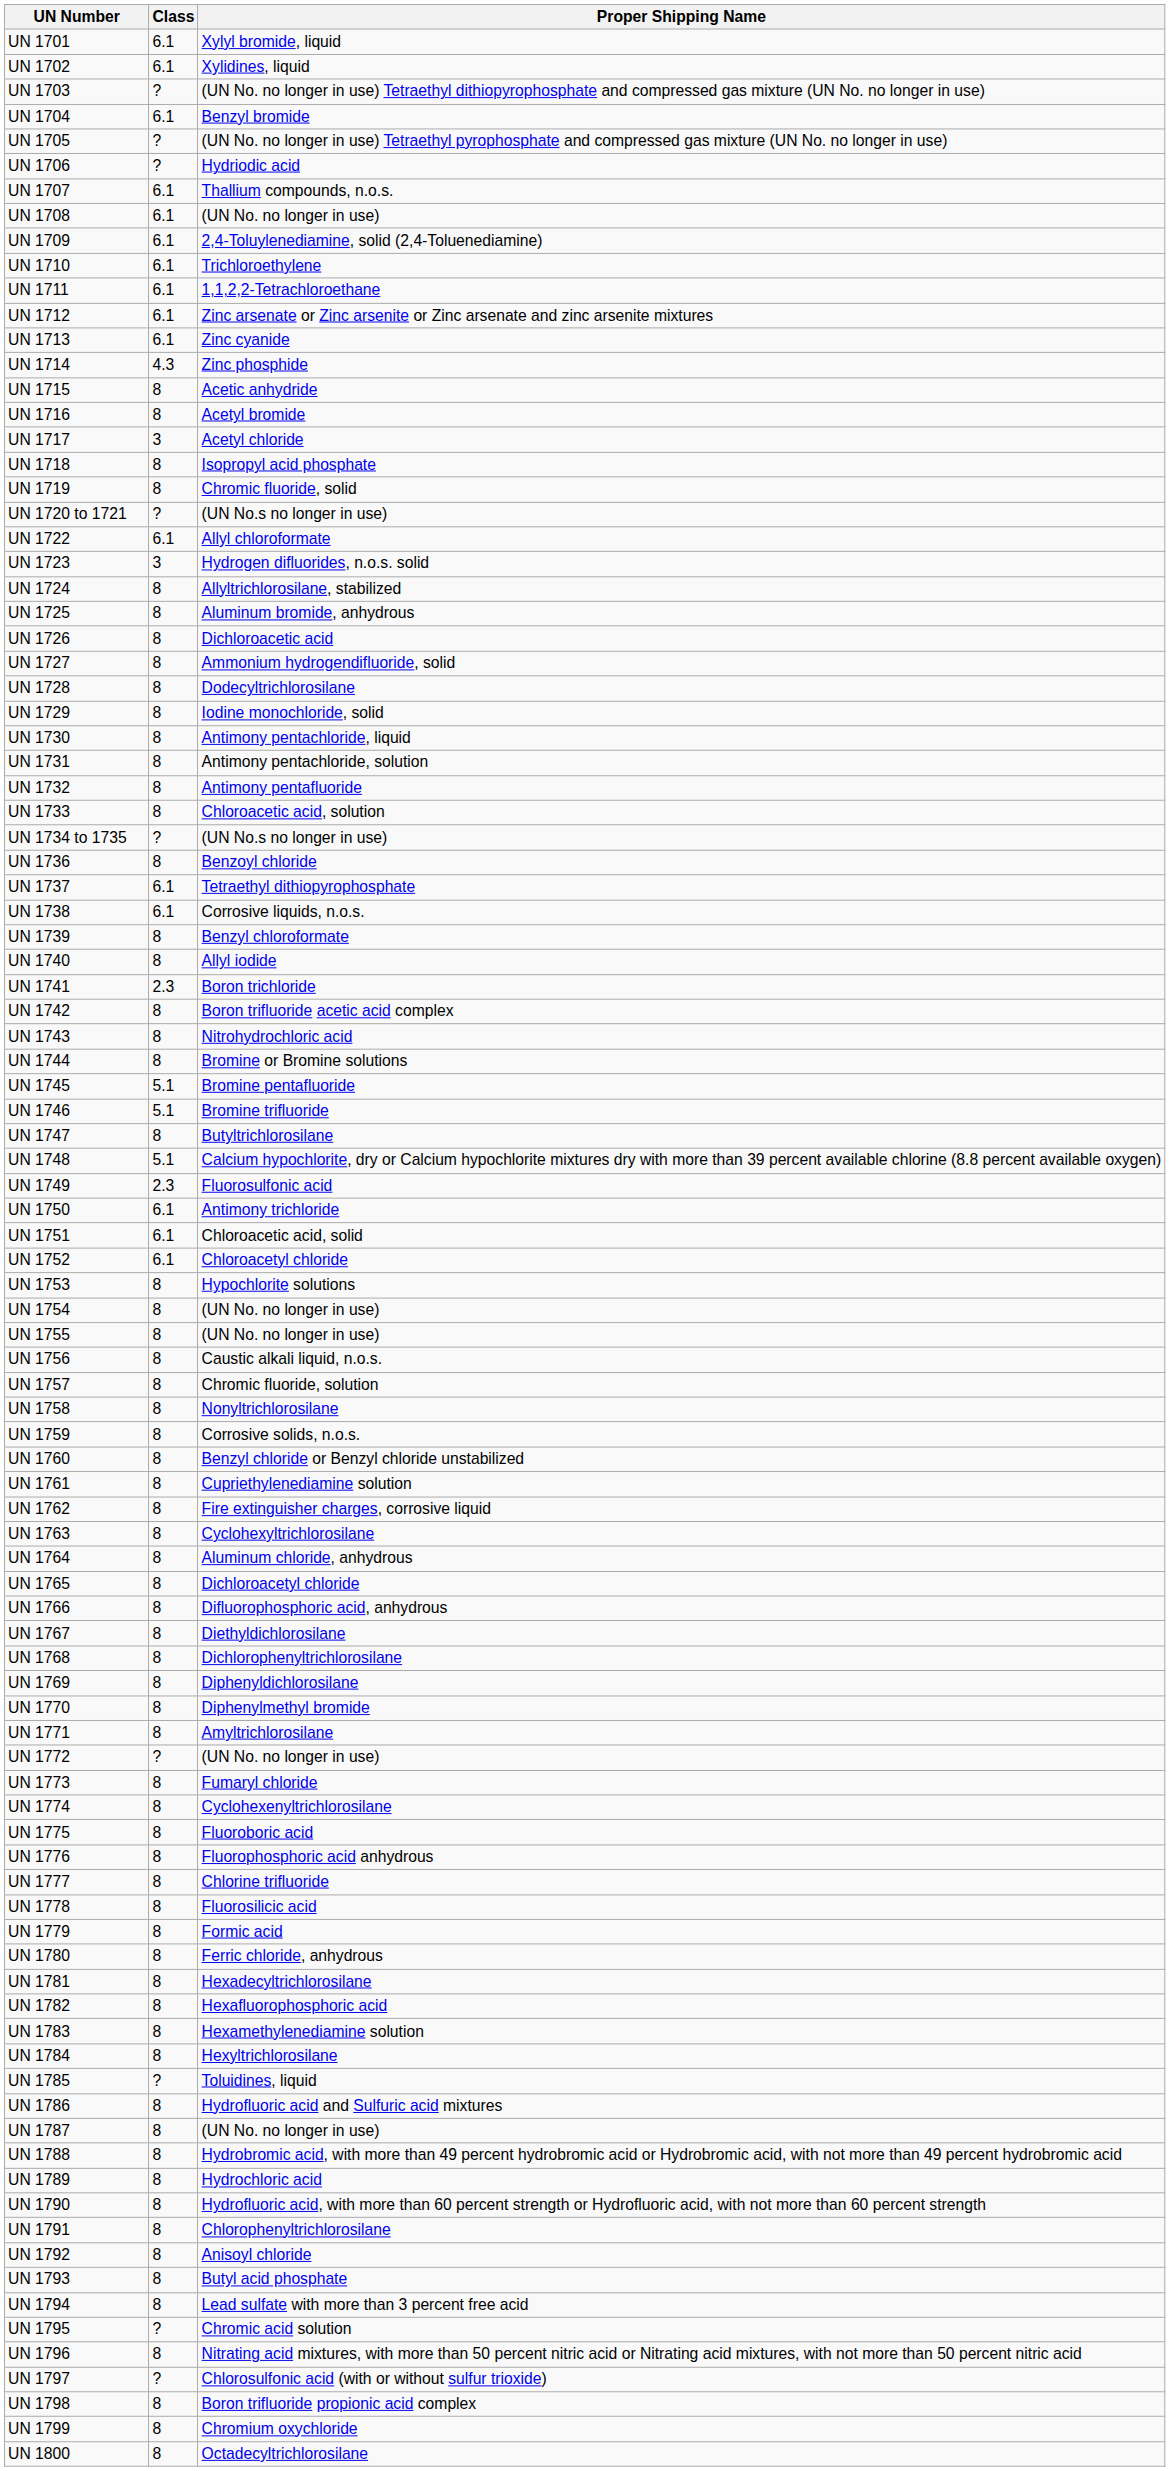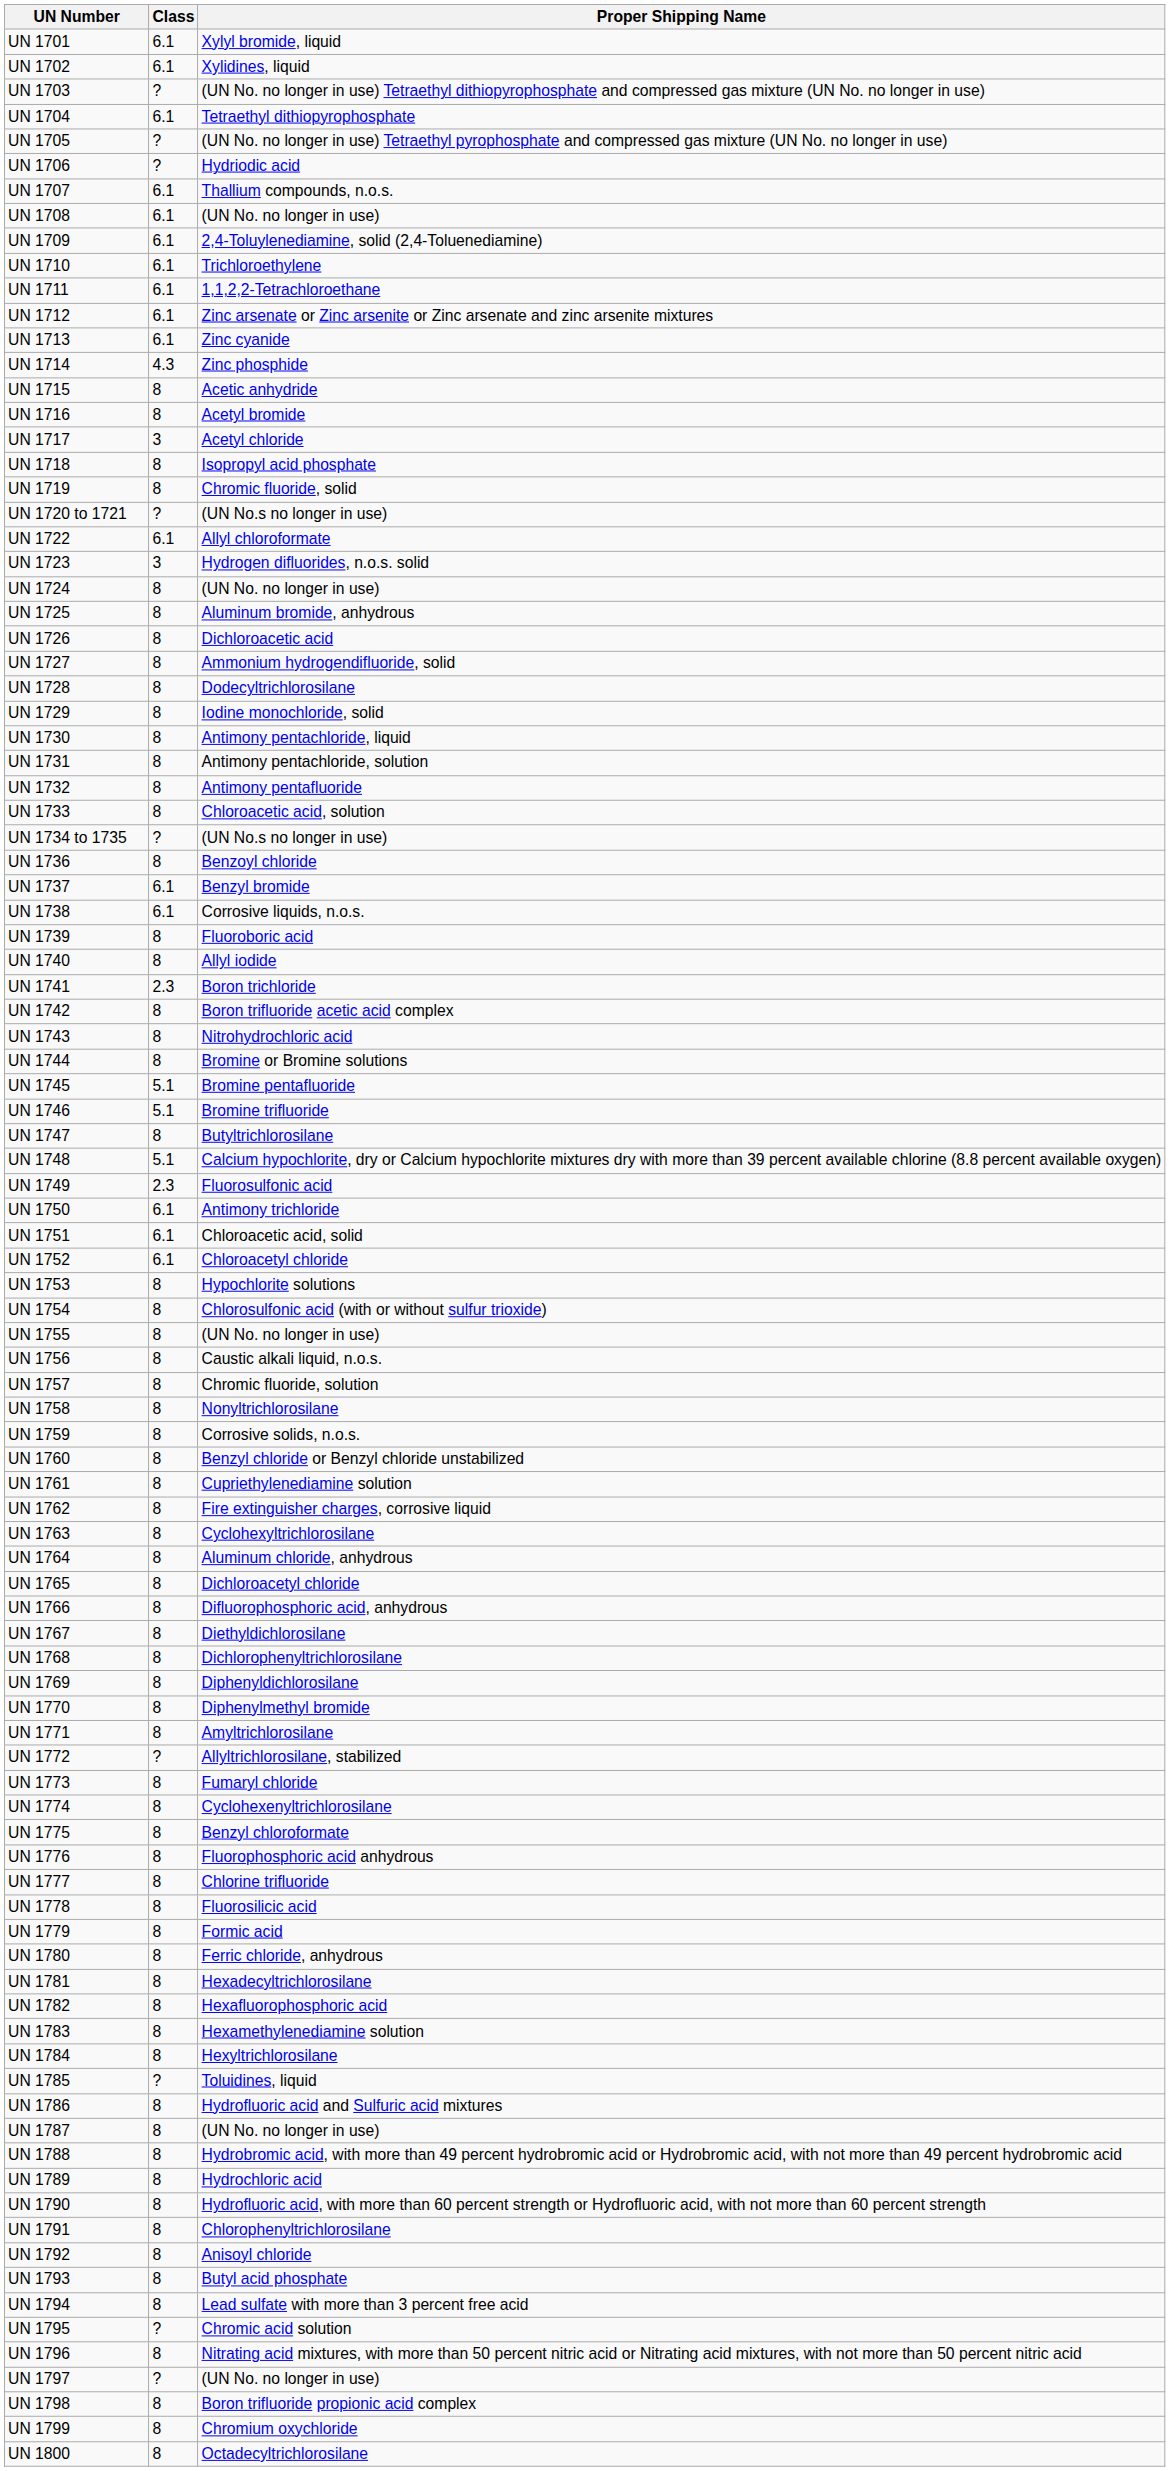UN 1704 | Proper Shipping Name: Benzyl bromide -> Tetraethyl dithiopyrophosphate
UN 1724 | Proper Shipping Name: Allyltrichlorosilane, stabilized -> (UN No. no longer in use)
UN 1737 | Proper Shipping Name: Tetraethyl dithiopyrophosphate -> Benzyl bromide
UN 1739 | Proper Shipping Name: Benzyl chloroformate -> Fluoroboric acid
UN 1754 | Proper Shipping Name: (UN No. no longer in use) -> Chlorosulfonic acid (with or without sulfur trioxide)
UN 1772 | Proper Shipping Name: (UN No. no longer in use) -> Allyltrichlorosilane, stabilized
UN 1775 | Proper Shipping Name: Fluoroboric acid -> Benzyl chloroformate
UN 1797 | Proper Shipping Name: Chlorosulfonic acid (with or without sulfur trioxide) -> (UN No. no longer in use)
